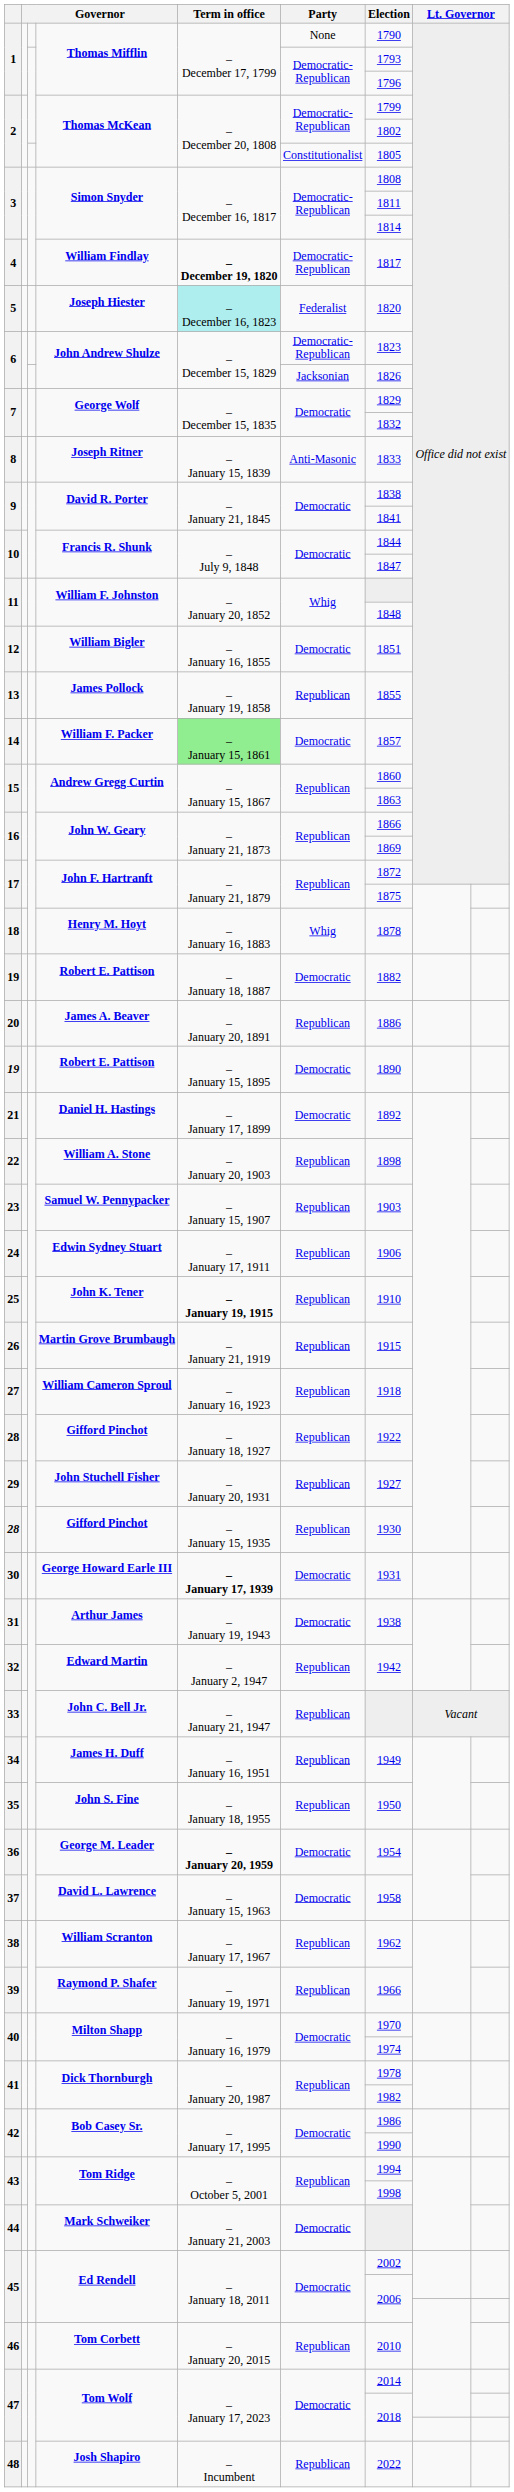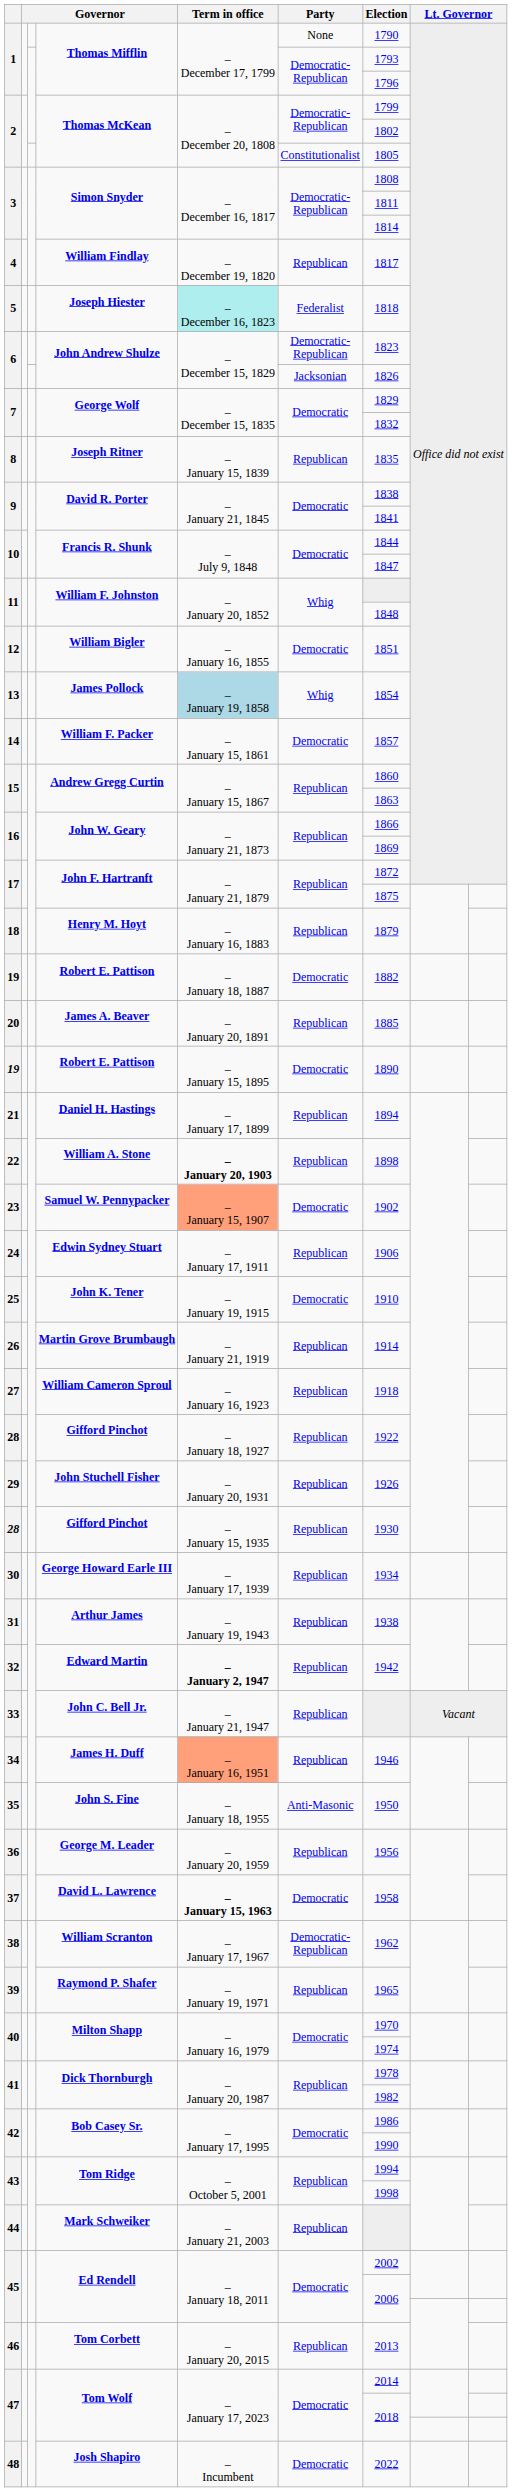4 | Term in office: bold -> normal
4 | Party: Democratic- Republican -> Republican
5 | Election: 1820 -> 1818
8 | Party: Anti-Masonic -> Republican
8 | Election: 1833 -> 1835
13 | Term in office: no background -> lightblue background
13 | Party: Republican -> Whig
13 | Election: 1855 -> 1854
14 | Term in office: lightgreen background -> no background
18 | Party: Whig -> Republican
18 | Election: 1878 -> 1879
20 | Election: 1886 -> 1885
21 | Party: Democratic -> Republican
21 | Election: 1892 -> 1894
22 | Term in office: normal -> bold
23 | Term in office: no background -> lightsalmon background
23 | Party: Republican -> Democratic
23 | Election: 1903 -> 1902
25 | Term in office: bold -> normal
25 | Party: Republican -> Democratic
26 | Election: 1915 -> 1914
29 | Election: 1927 -> 1926
30 | Term in office: bold -> normal
30 | Party: Democratic -> Republican
30 | Election: 1931 -> 1934
31 | Party: Democratic -> Republican
32 | Term in office: normal -> bold
34 | Term in office: no background -> lightsalmon background
34 | Election: 1949 -> 1946
35 | Party: Republican -> Anti-Masonic
36 | Term in office: bold -> normal
36 | Party: Democratic -> Republican
36 | Election: 1954 -> 1956
37 | Term in office: normal -> bold
38 | Party: Republican -> Democratic- Republican
39 | Election: 1966 -> 1965
44 | Party: Democratic -> Republican
46 | Election: 2010 -> 2013
48 | Party: Republican -> Democratic
